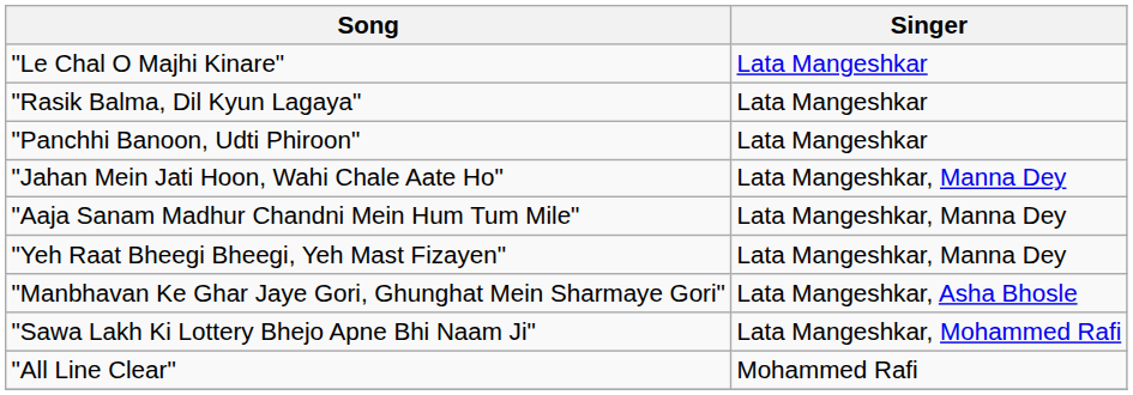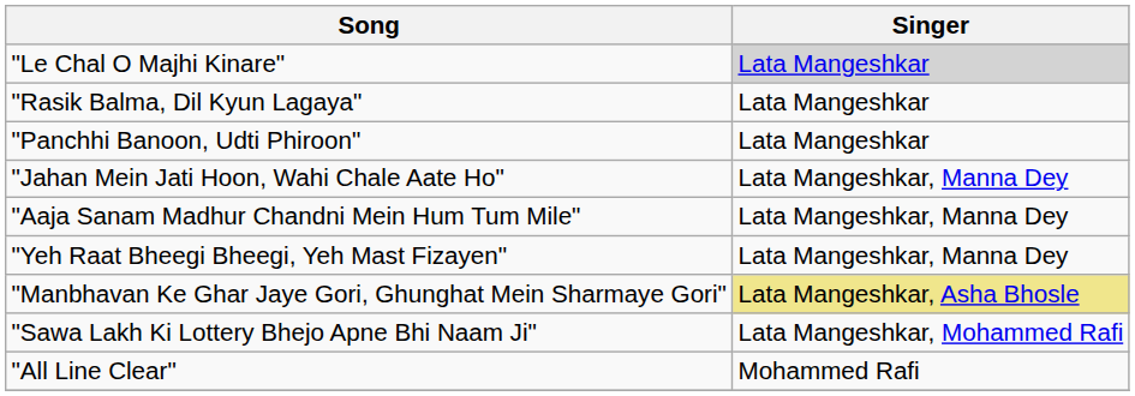"Le Chal O Majhi Kinare" | Singer: no background -> lightgrey background
"Manbhavan Ke Ghar Jaye Gori, Ghunghat Mein Sharmaye Gori" | Singer: no background -> khaki background
